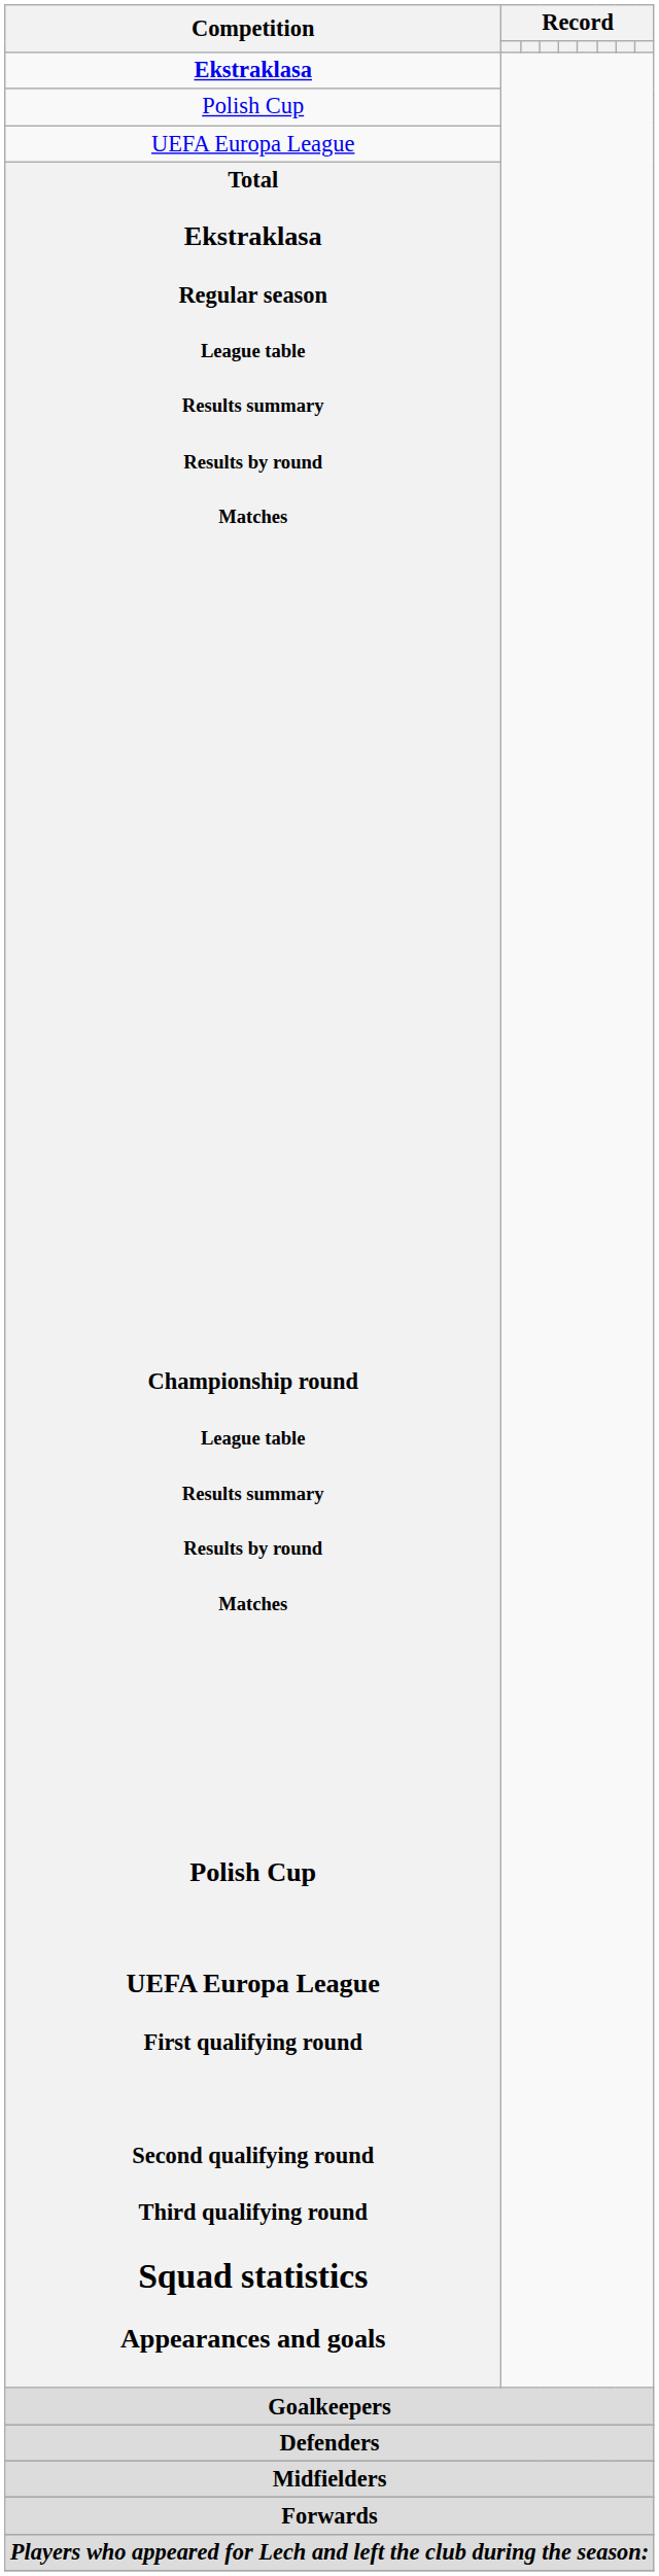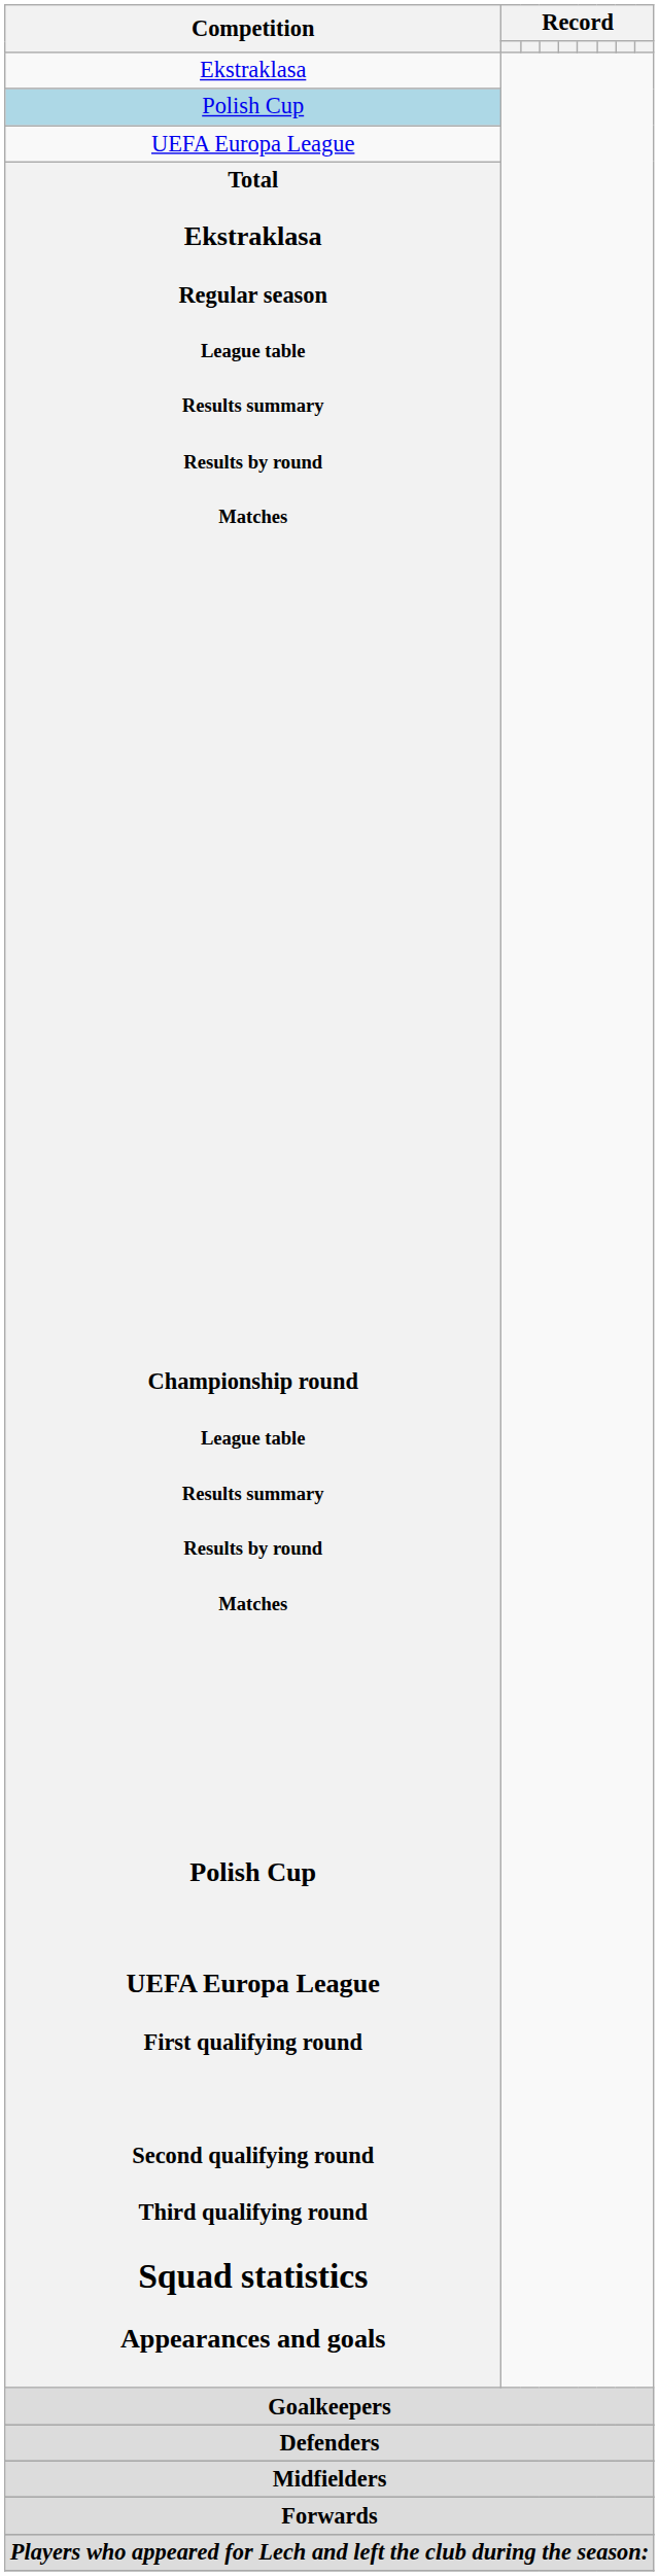Ekstraklasa | Competition: bold -> normal
Polish Cup | Competition: no background -> lightblue background
